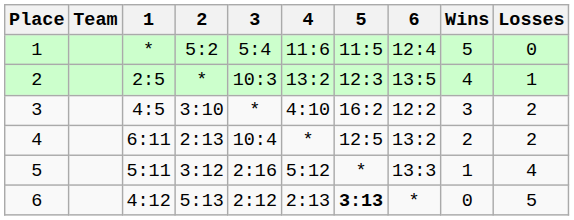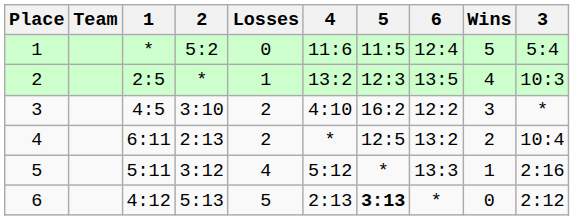columns swapped: 3 <-> Losses
